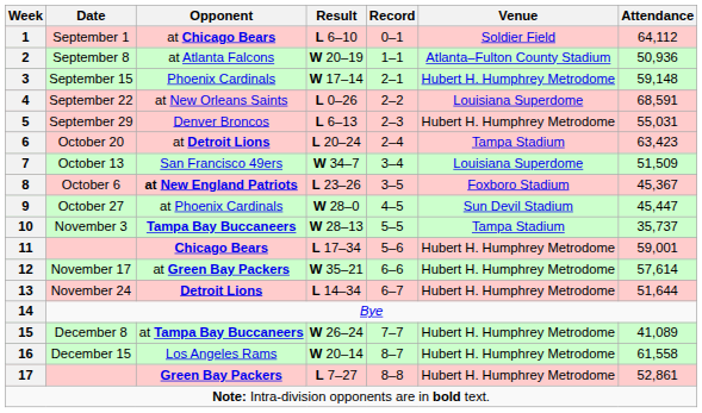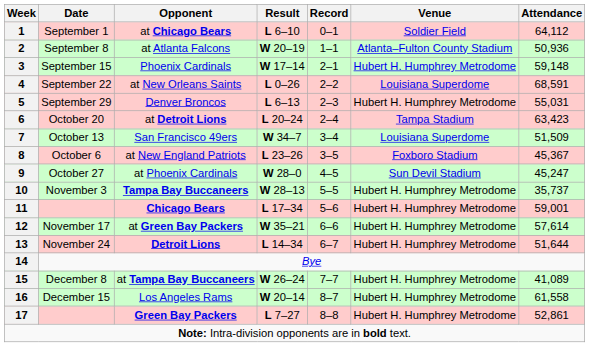8 | Opponent: bold -> normal
9 | Attendance: 45,447 -> 45,247
10 | Venue: Tampa Stadium -> Hubert H. Humphrey Metrodome
